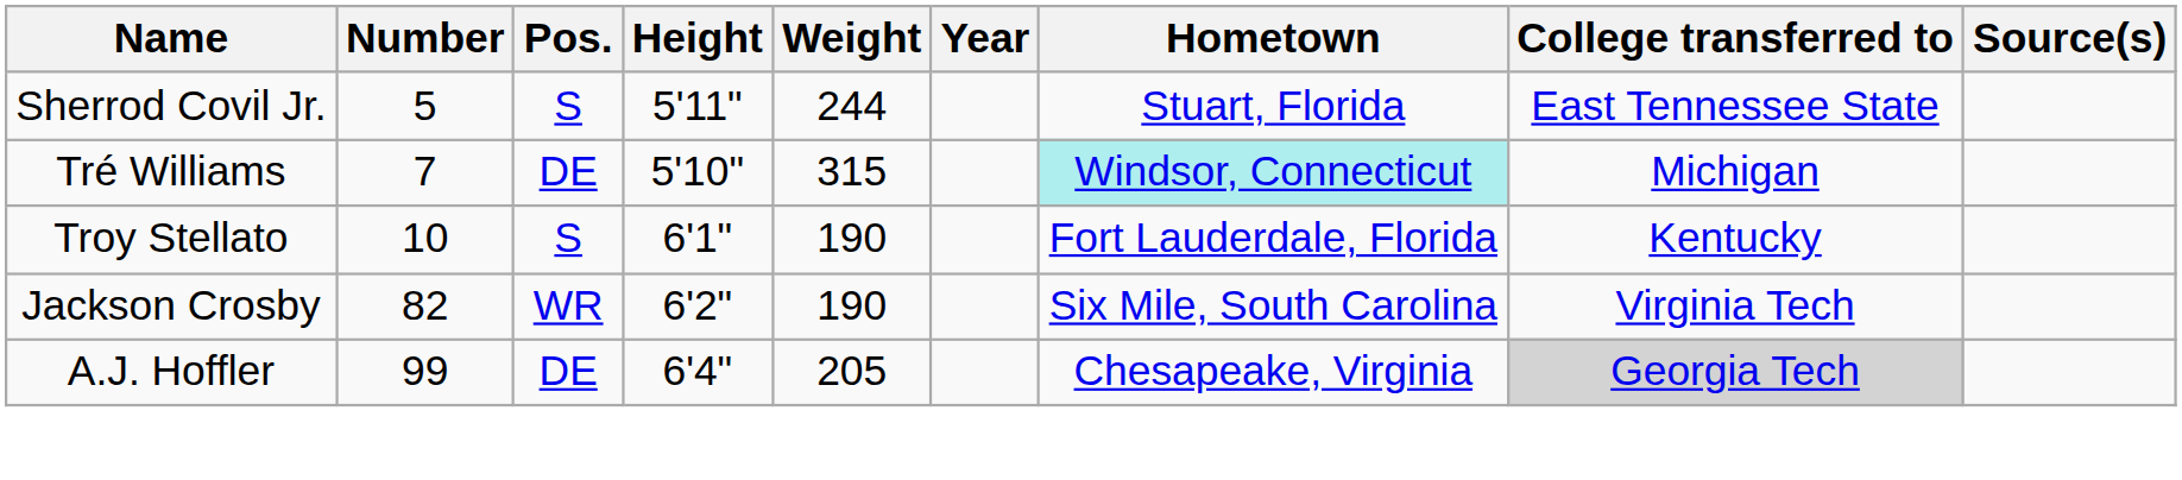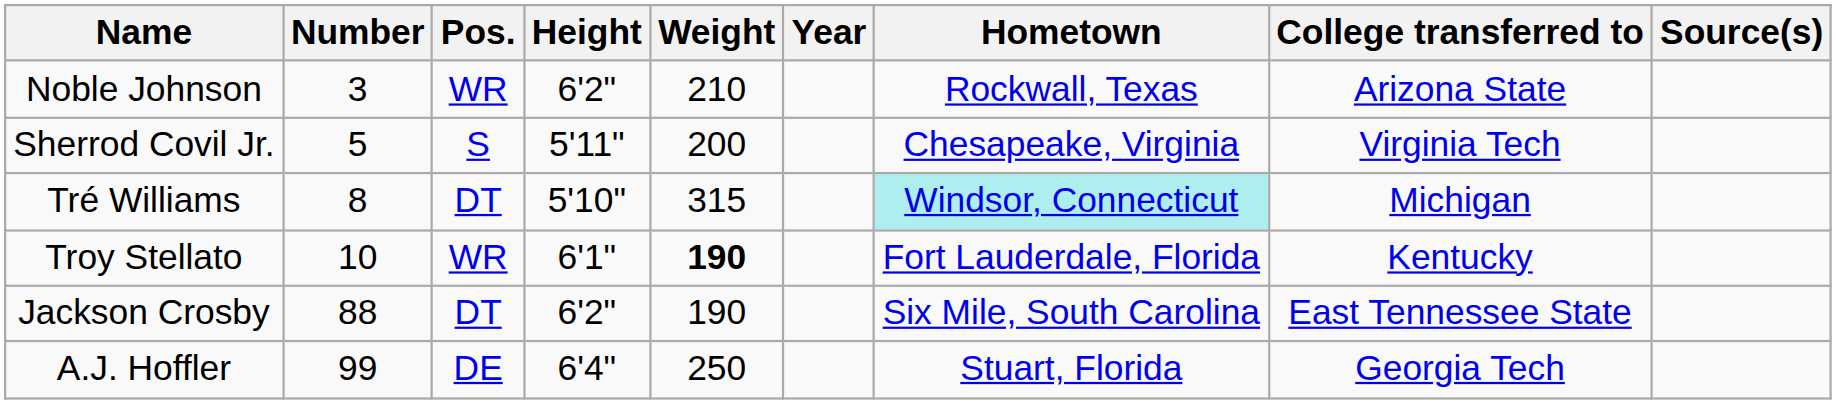+ row: Noble Johnson | 3 | WR | 6'2" | 210 | Rockwall, Texas | Arizona State
Sherrod Covil Jr. | Weight: 244 -> 200
Sherrod Covil Jr. | Hometown: Stuart, Florida -> Chesapeake, Virginia
Sherrod Covil Jr. | College transferred to: East Tennessee State -> Virginia Tech
Tré Williams | Number: 7 -> 8
Tré Williams | Pos.: DE -> DT
Troy Stellato | Pos.: S -> WR
Troy Stellato | Weight: normal -> bold
Jackson Crosby | Number: 82 -> 88
Jackson Crosby | Pos.: WR -> DT
Jackson Crosby | College transferred to: Virginia Tech -> East Tennessee State
A.J. Hoffler | Weight: 205 -> 250
A.J. Hoffler | Hometown: Chesapeake, Virginia -> Stuart, Florida
A.J. Hoffler | College transferred to: lightgrey background -> no background
